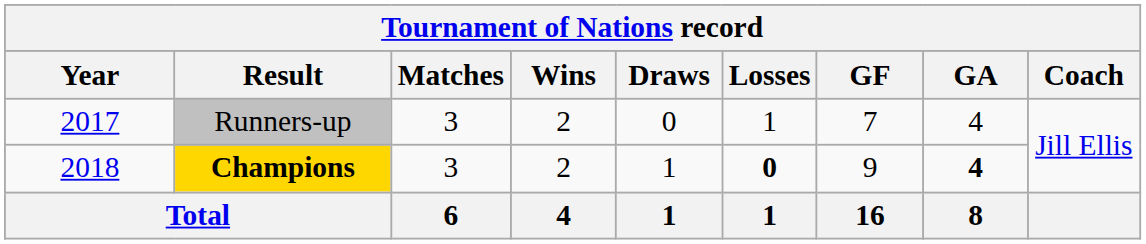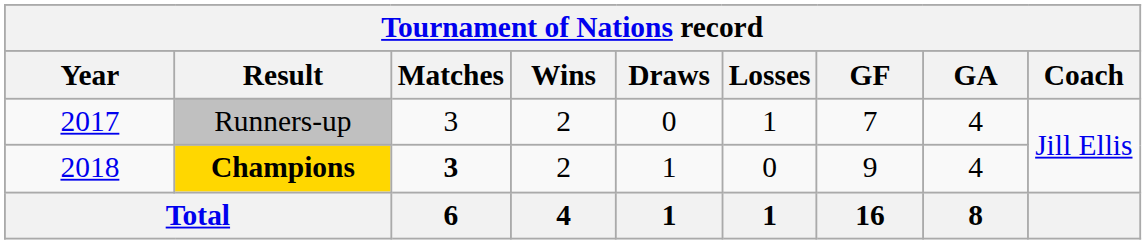Champions | Matches: normal -> bold
Champions | Losses: bold -> normal
Champions | GA: bold -> normal
